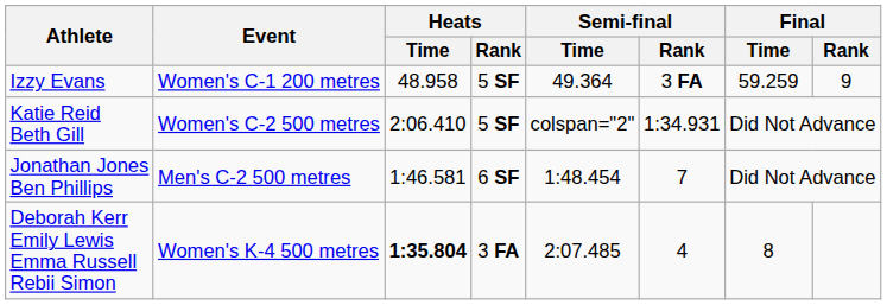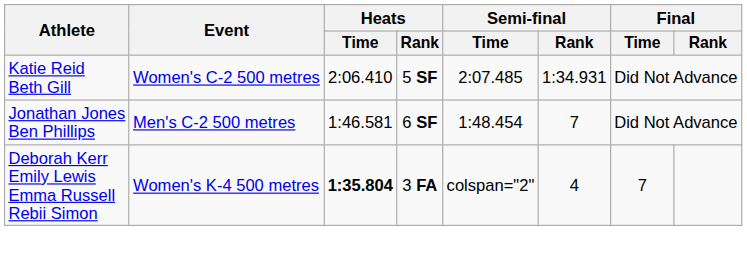- row: Izzy Evans | Women's C-1 200 metres | 48.958 | 5 SF | 49.364 | 3 FA | 59.259 | 9
Katie Reid Beth Gill | Semi-final / Time: colspan="2" -> 2:07.485
Deborah Kerr Emily Lewis Emma Russell Rebii Simon | Semi-final / Time: 2:07.485 -> colspan="2"
Deborah Kerr Emily Lewis Emma Russell Rebii Simon | Final / Time: 8 -> 7
